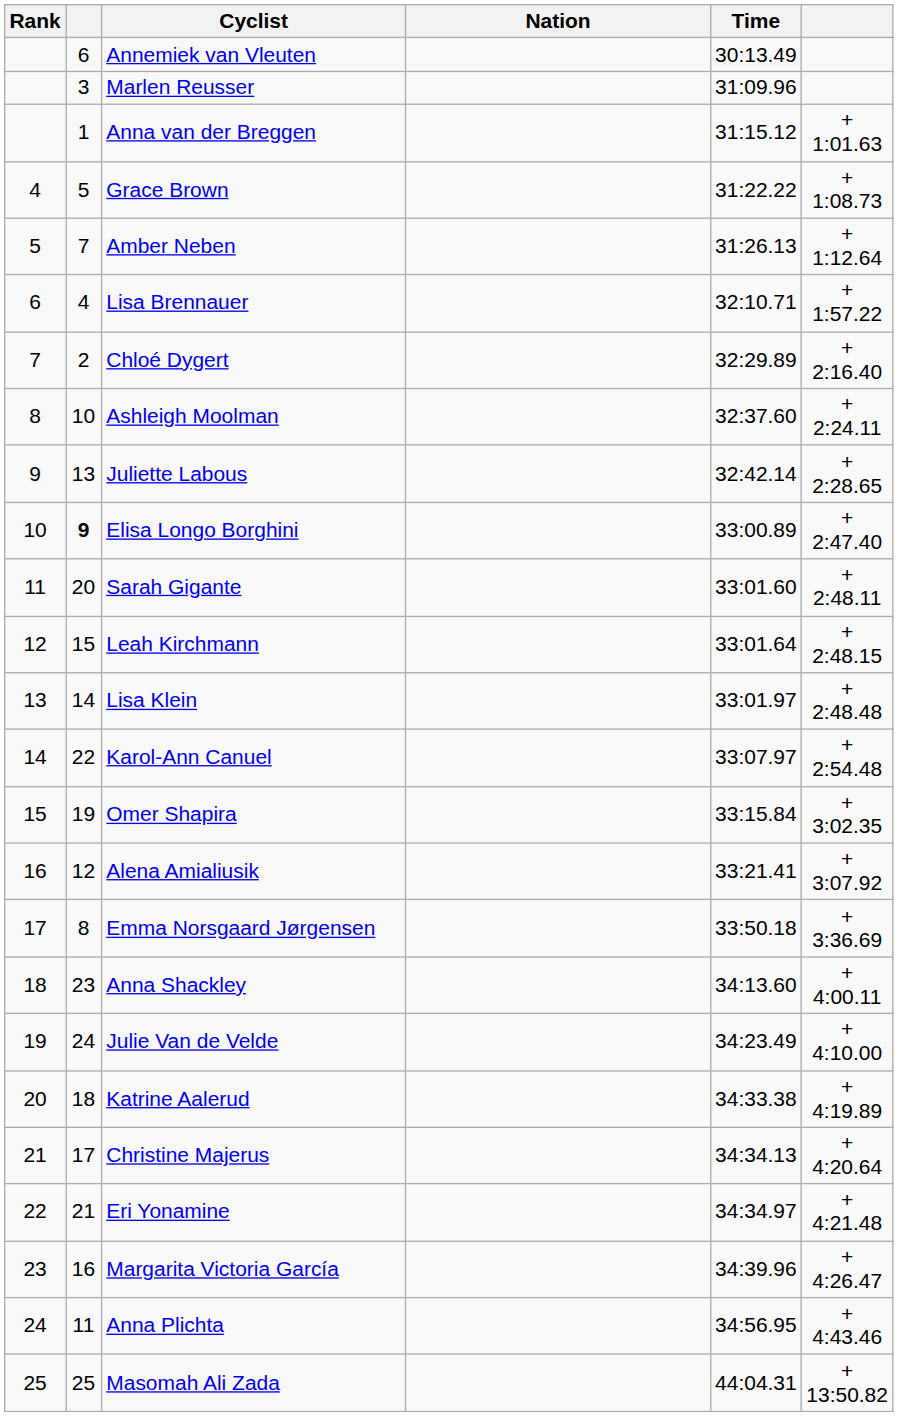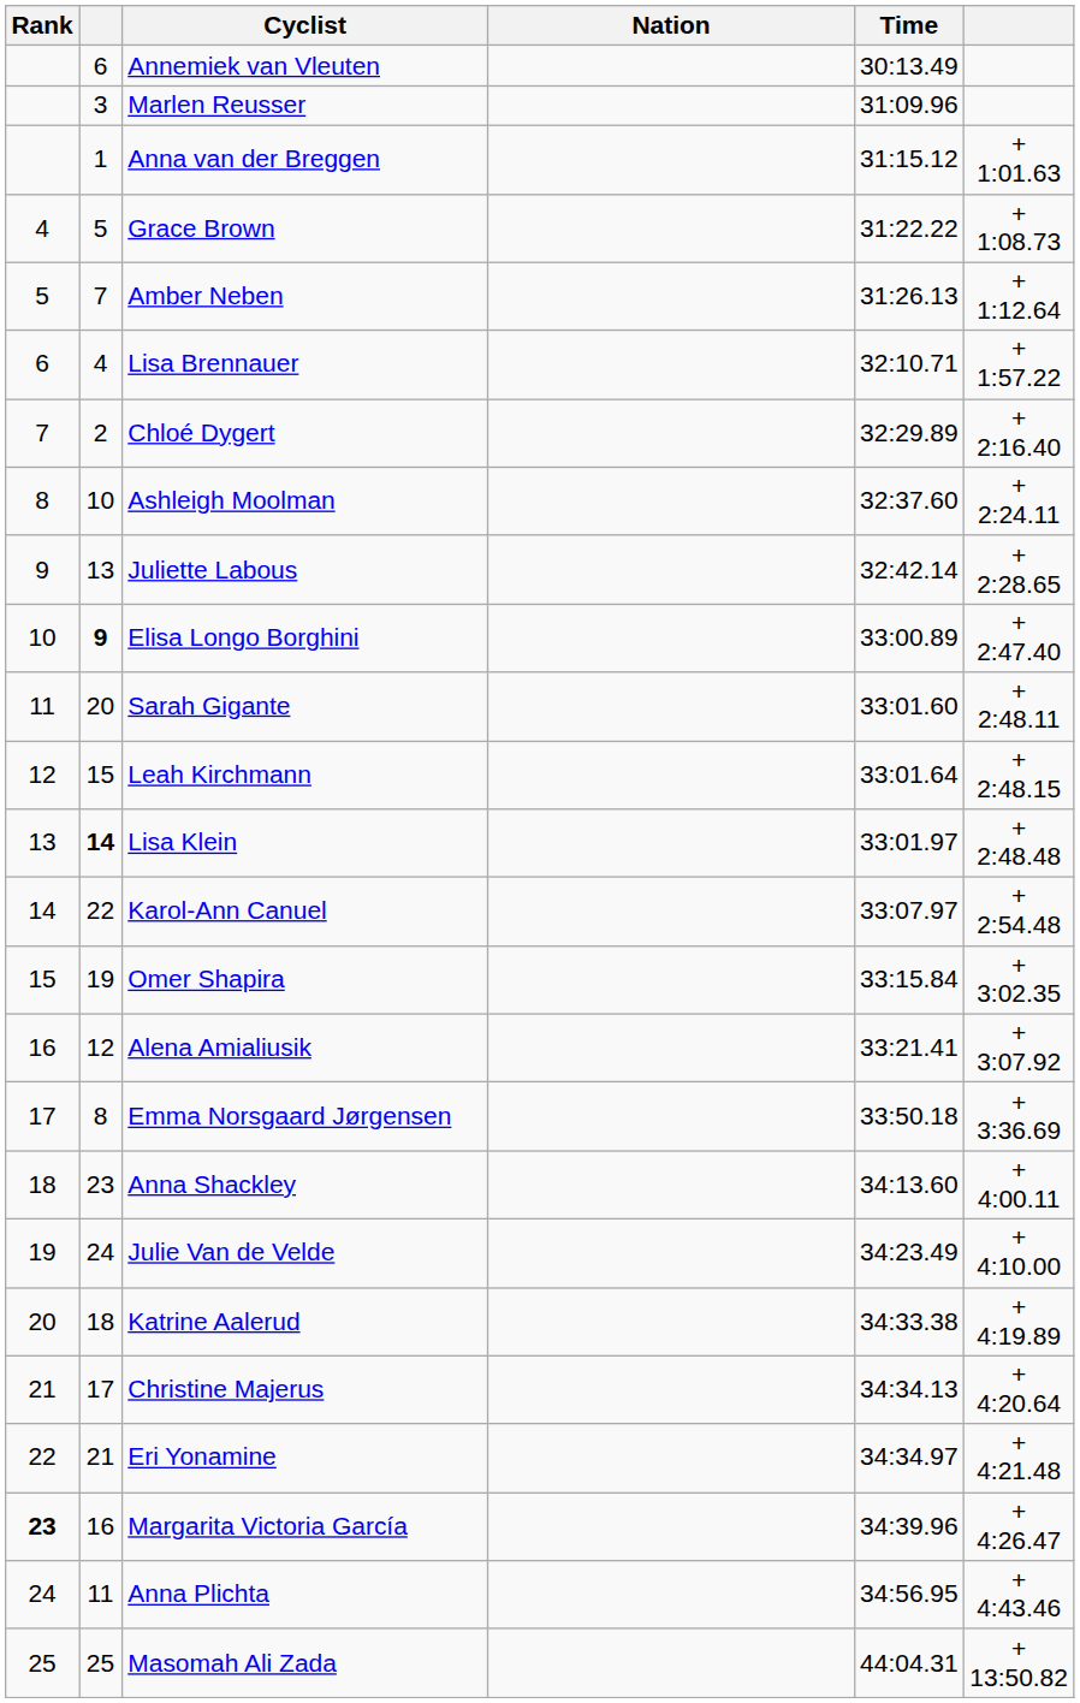Lisa Klein | column 2: normal -> bold
Margarita Victoria García | Rank: normal -> bold
